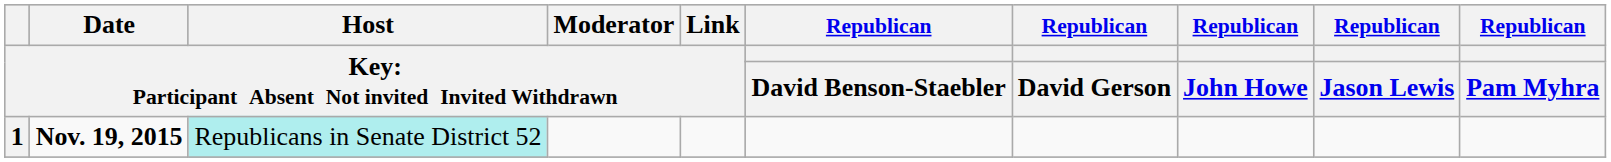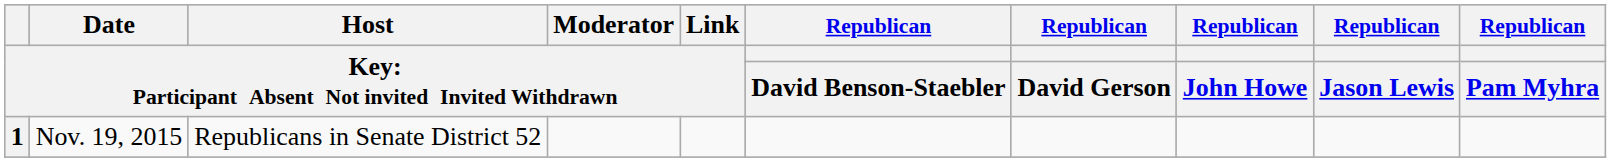1 | column 2: bold -> normal
1 | column 3: paleturquoise background -> no background
